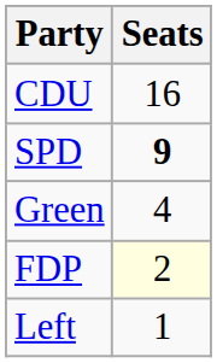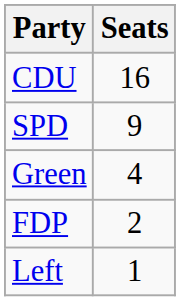SPD | Seats: bold -> normal
FDP | Seats: lightyellow background -> no background
